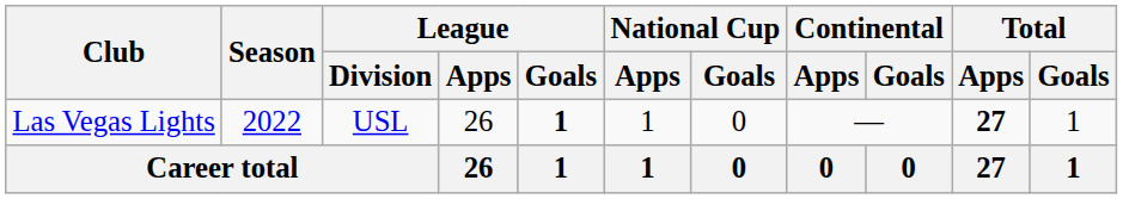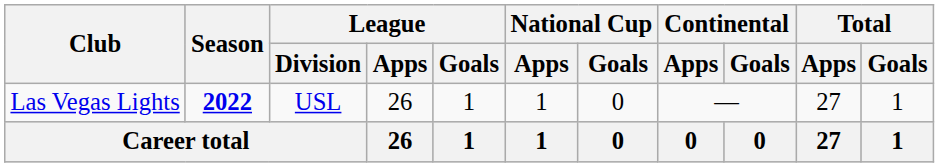Las Vegas Lights | Season: normal -> bold
Las Vegas Lights | League / Goals: bold -> normal
Las Vegas Lights | Total / Apps: bold -> normal
